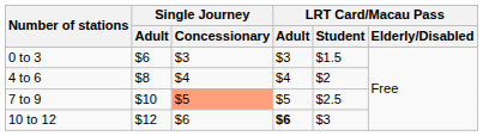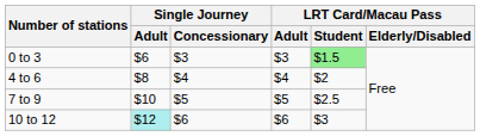0 to 3 | LRT Card/Macau Pass / Student: no background -> lightgreen background
7 to 9 | Single Journey / Concessionary: lightsalmon background -> no background
10 to 12 | Single Journey / Adult: no background -> paleturquoise background
10 to 12 | LRT Card/Macau Pass / Adult: bold -> normal
